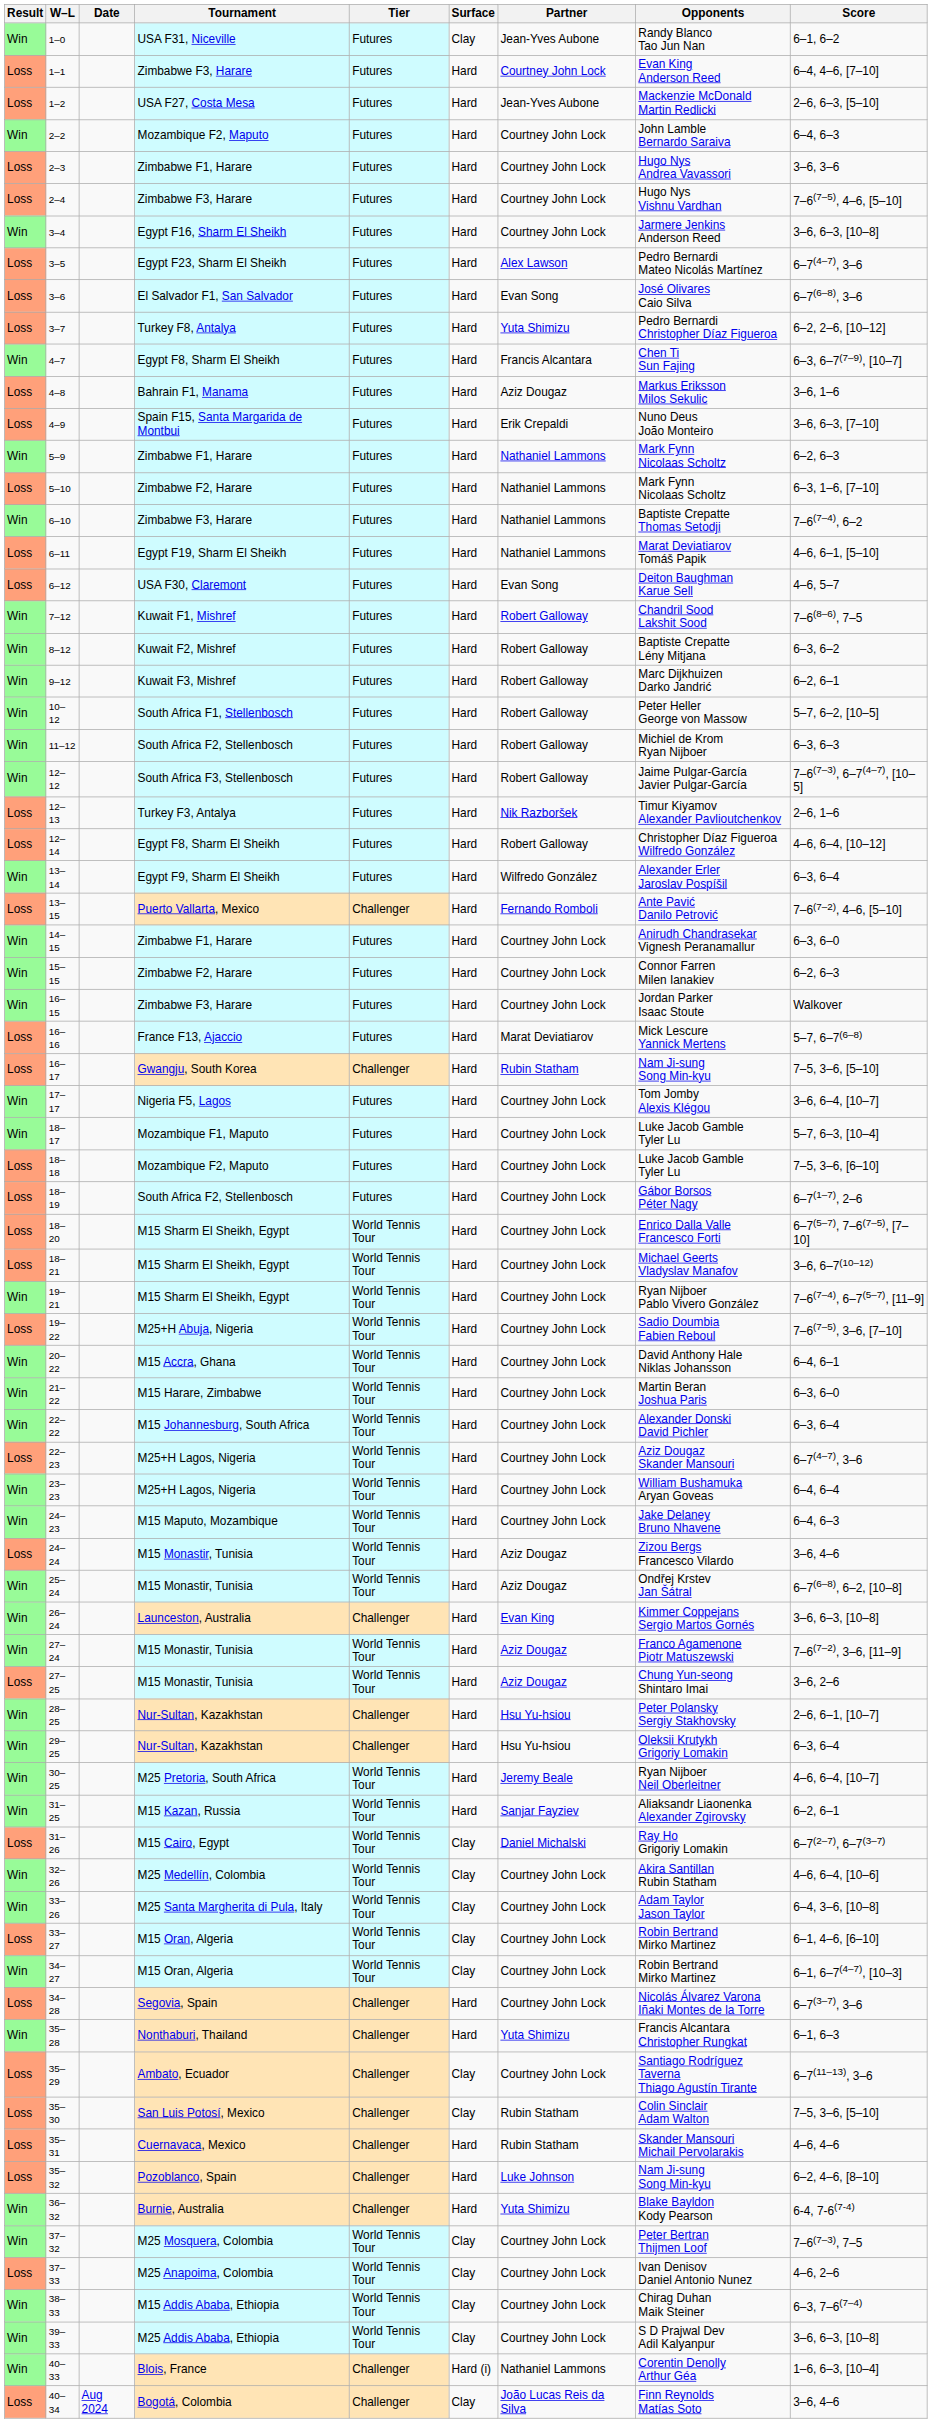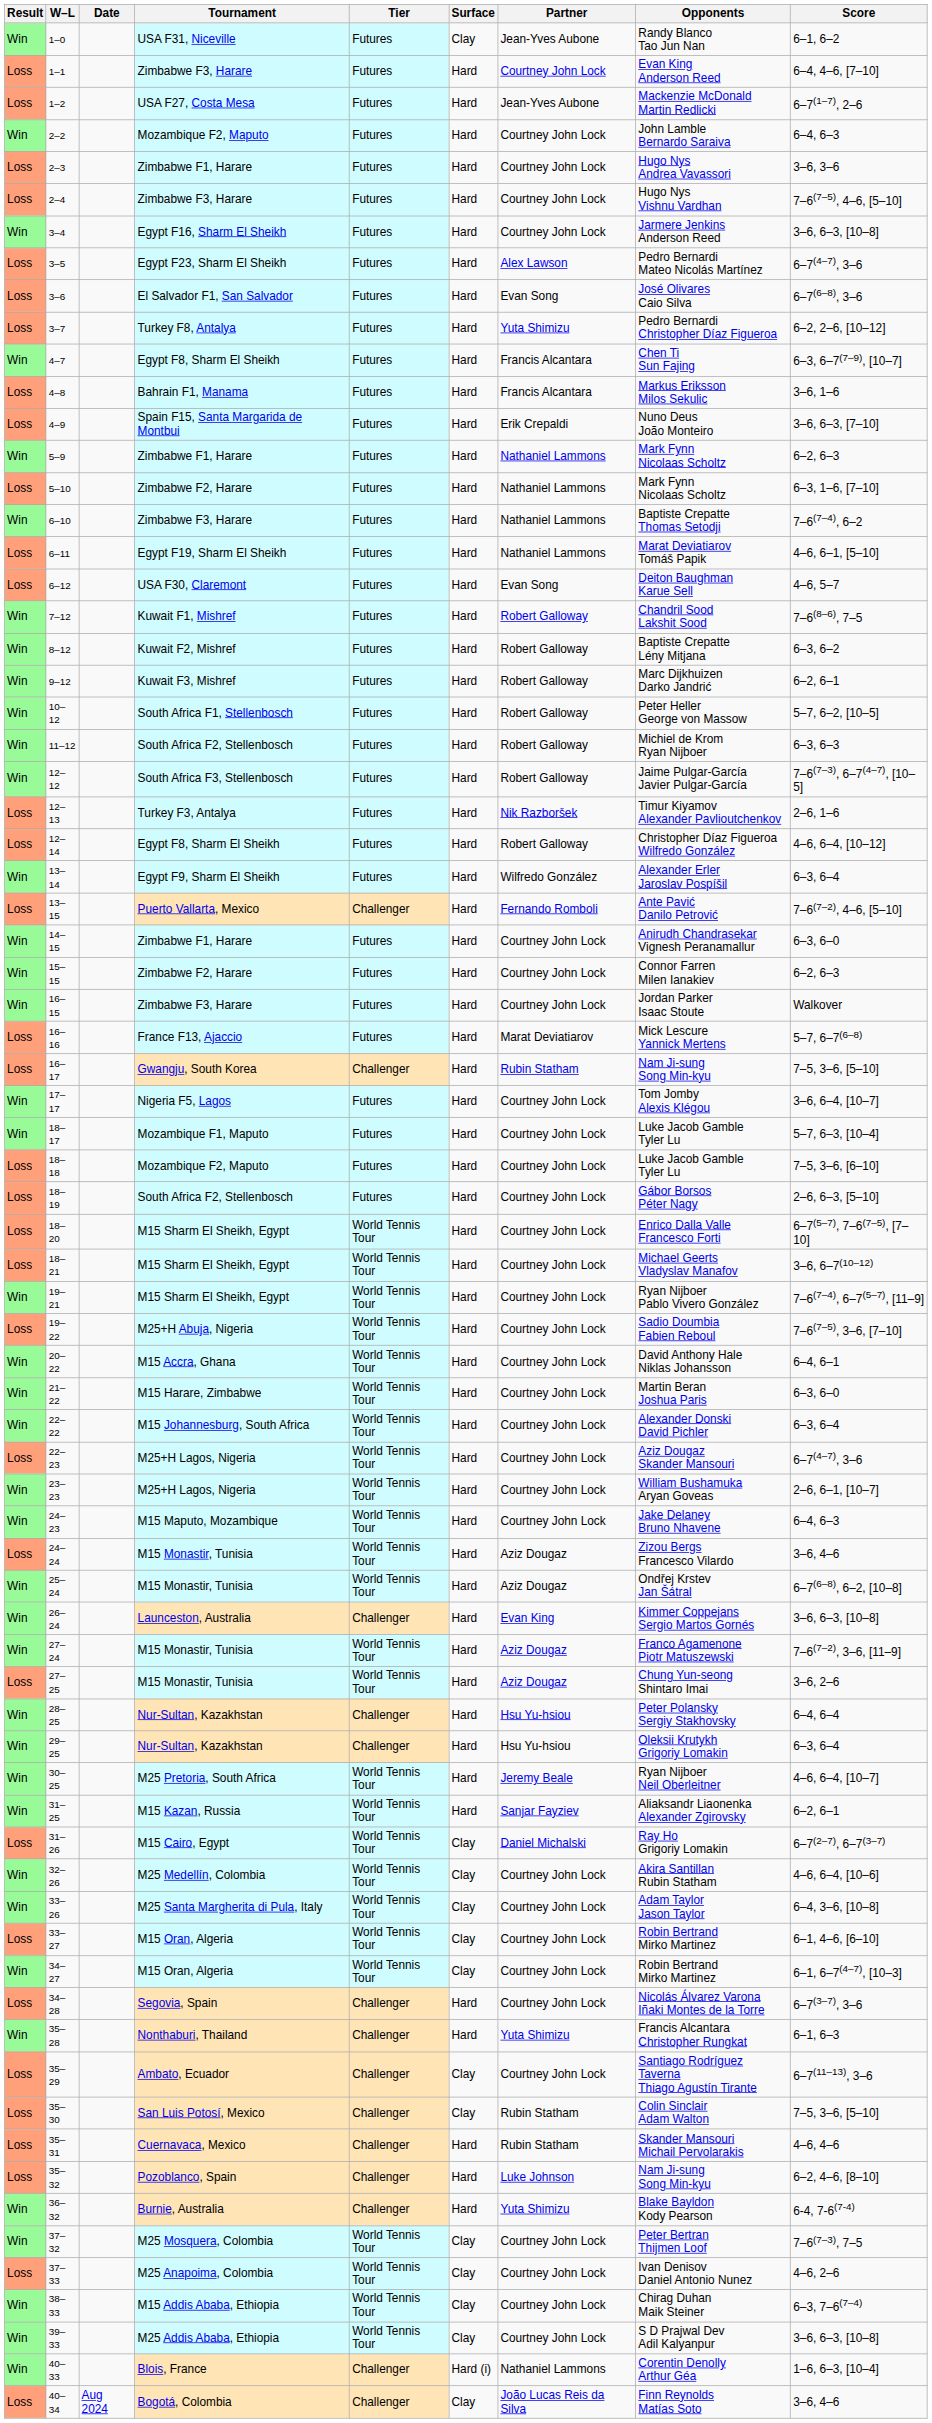1–2 | Score: 2–6, 6–3, [5–10] -> 6–7(1–7), 2–6
4–8 | Partner: Aziz Dougaz -> Francis Alcantara
18–19 | Score: 6–7(1–7), 2–6 -> 2–6, 6–3, [5–10]
23–23 | Score: 6–4, 6–4 -> 2–6, 6–1, [10–7]
28–25 | Score: 2–6, 6–1, [10–7] -> 6–4, 6–4
